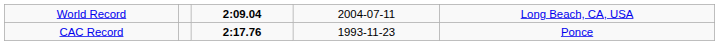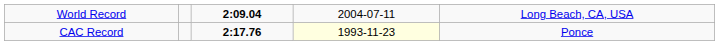CAC Record | column 4: no background -> lightyellow background
